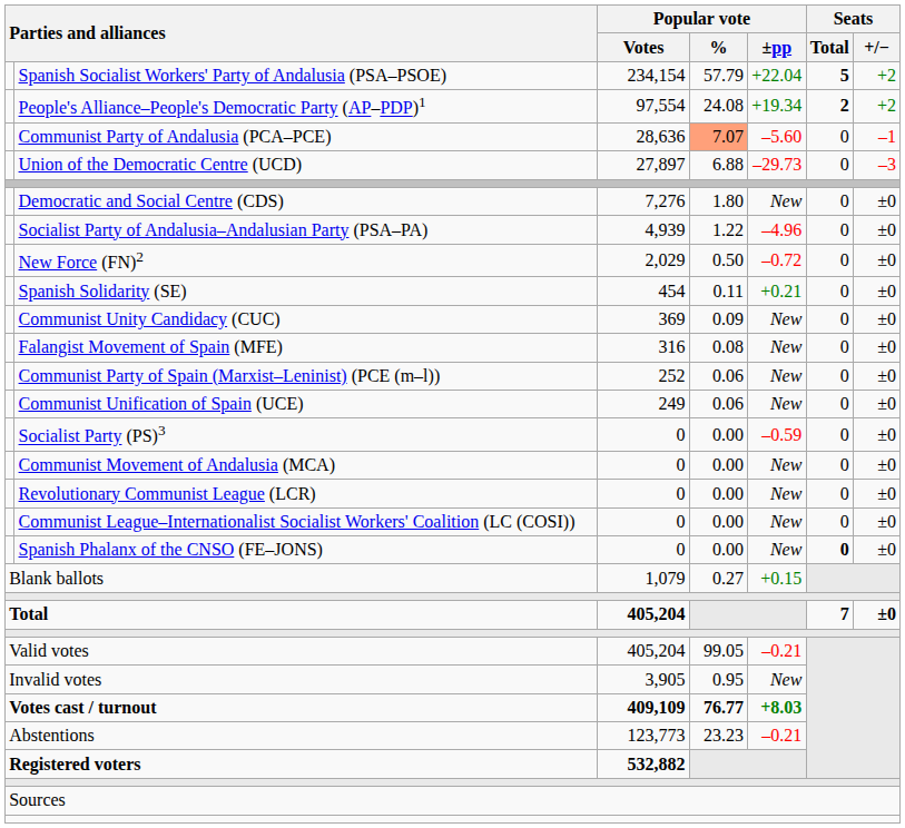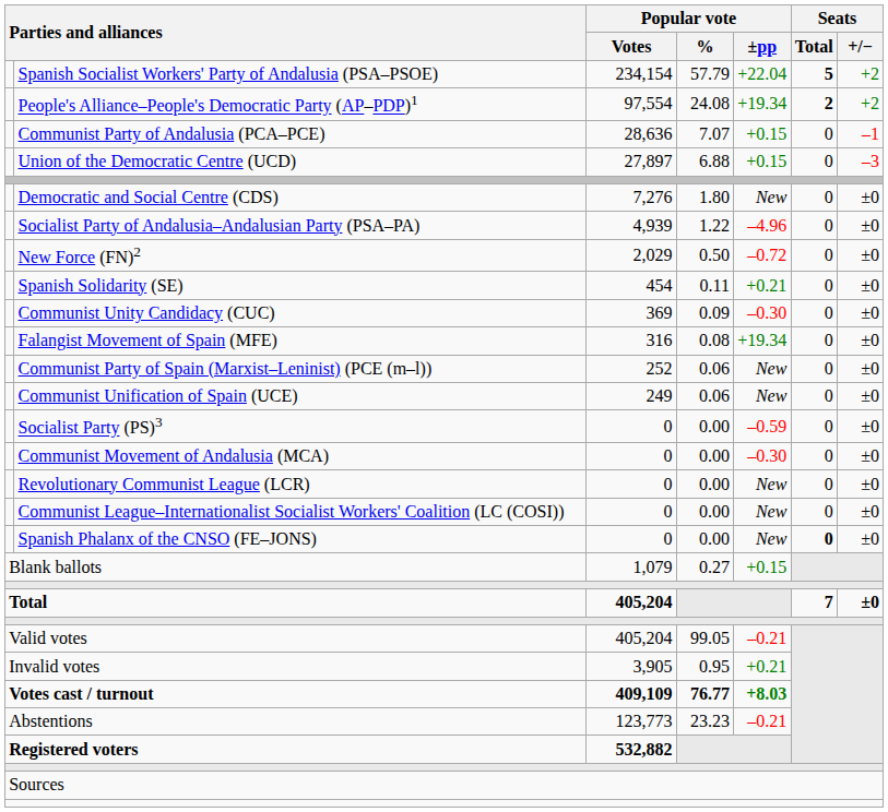Communist Party of Andalusia (PCA–PCE) | Popular vote / %: lightsalmon background -> no background
Communist Party of Andalusia (PCA–PCE) | Popular vote / ±pp: –5.60 -> +0.15
Union of the Democratic Centre (UCD) | Popular vote / ±pp: –29.73 -> +0.15
Communist Unity Candidacy (CUC) | Popular vote / ±pp: New -> –0.30
Falangist Movement of Spain (MFE) | Popular vote / ±pp: New -> +19.34
Communist Movement of Andalusia (MCA) | Popular vote / ±pp: New -> –0.30
Invalid votes | Popular vote / ±pp: New -> +0.21
